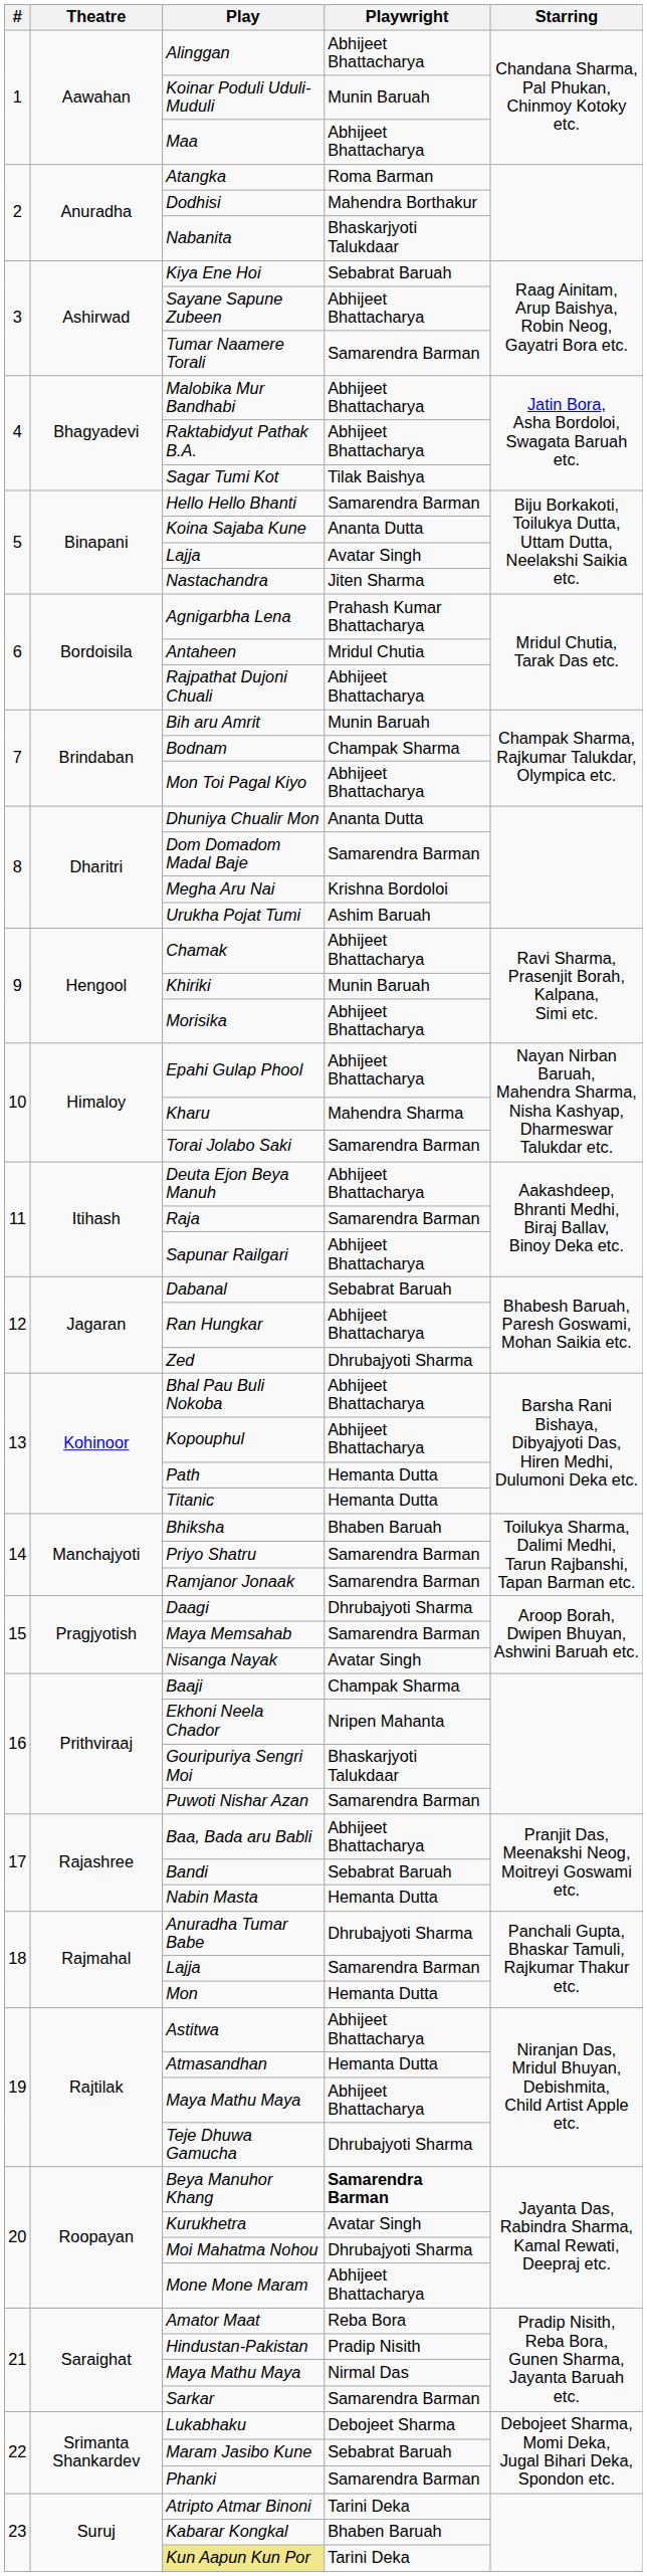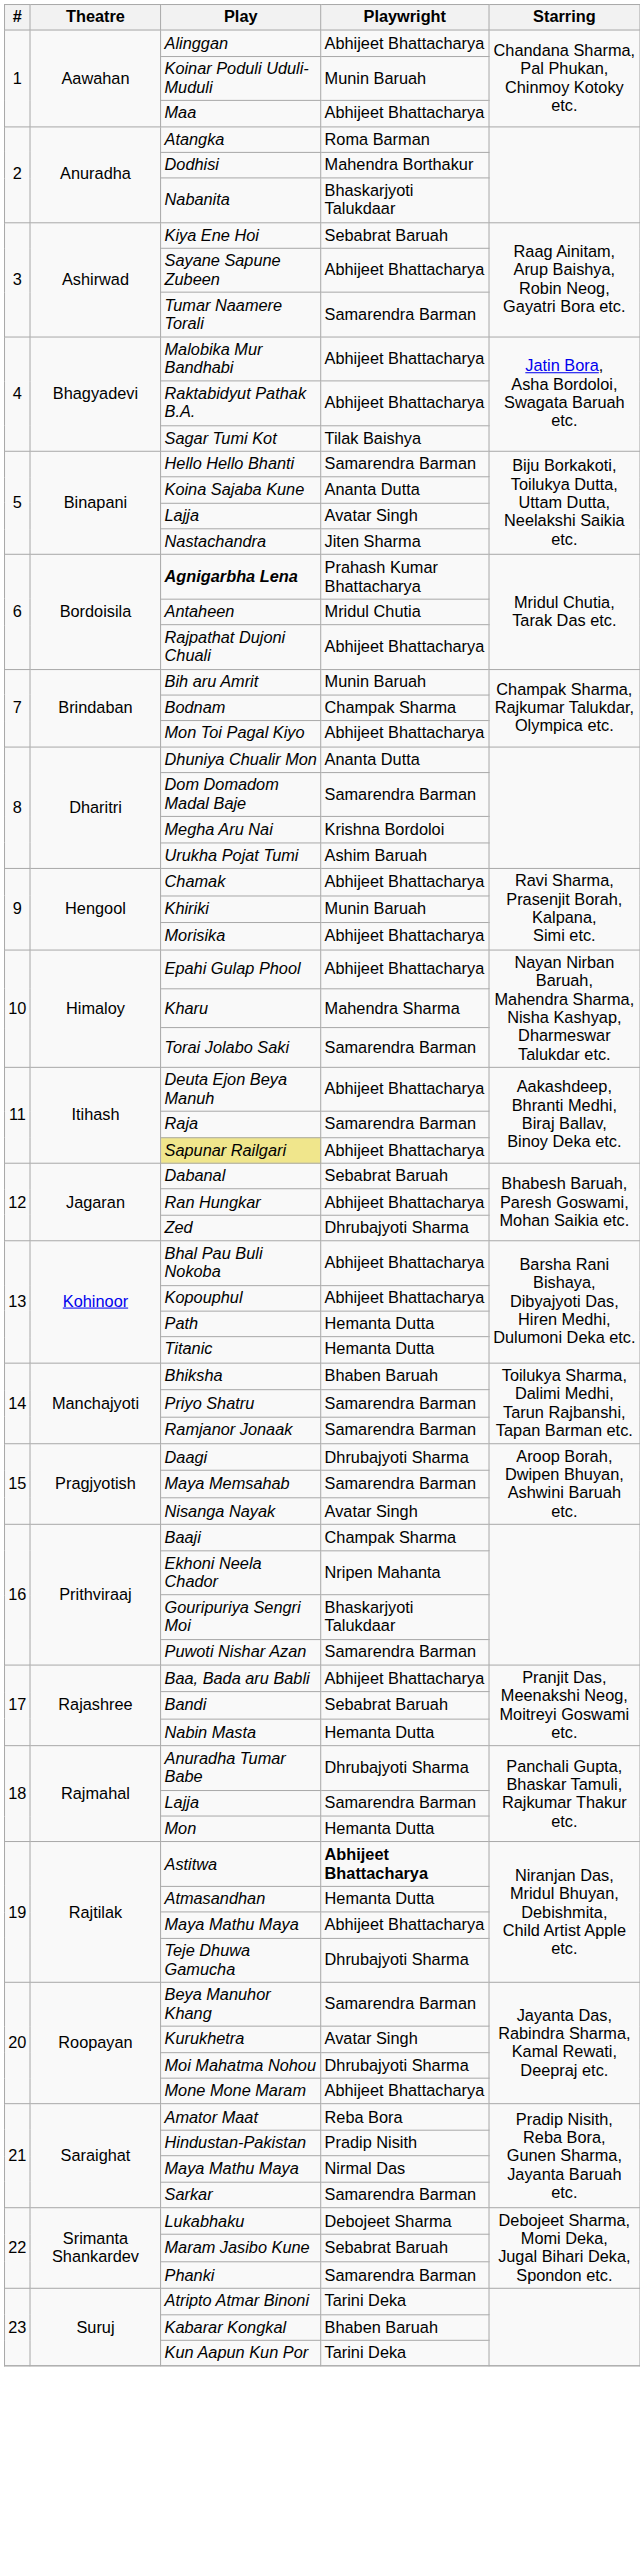Agnigarbha Lena | Play: normal -> bold
Sapunar Railgari | Play: no background -> khaki background
Astitwa | Playwright: normal -> bold
Beya Manuhor Khang | Playwright: bold -> normal
Kun Aapun Kun Por | Play: khaki background -> no background
